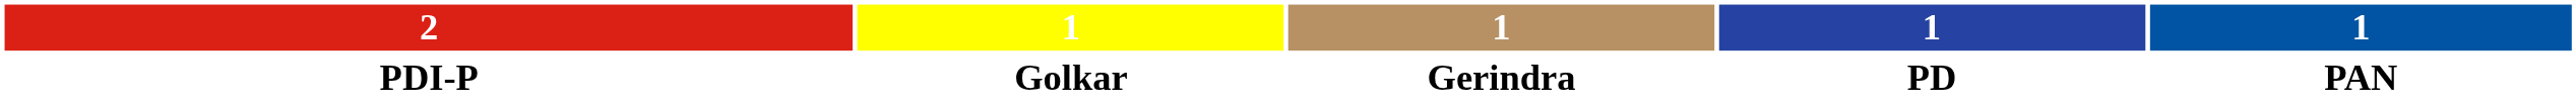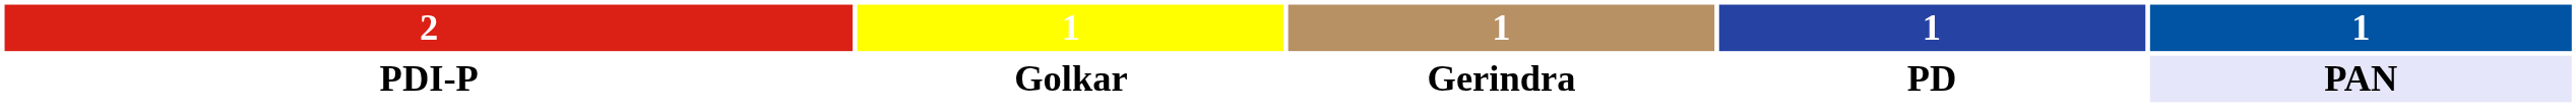PDI-P | column 5: no background -> lavender background
